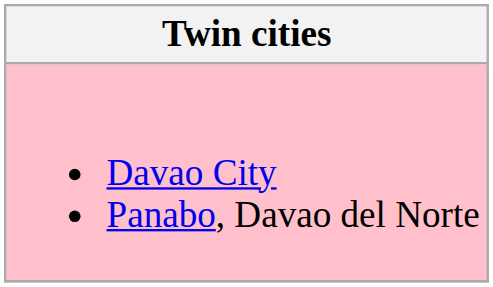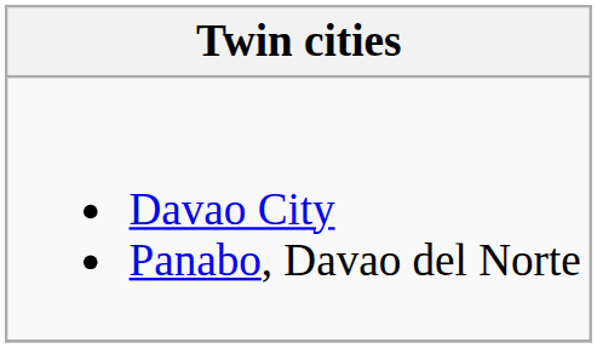row 2 | column 1: pink background -> no background
